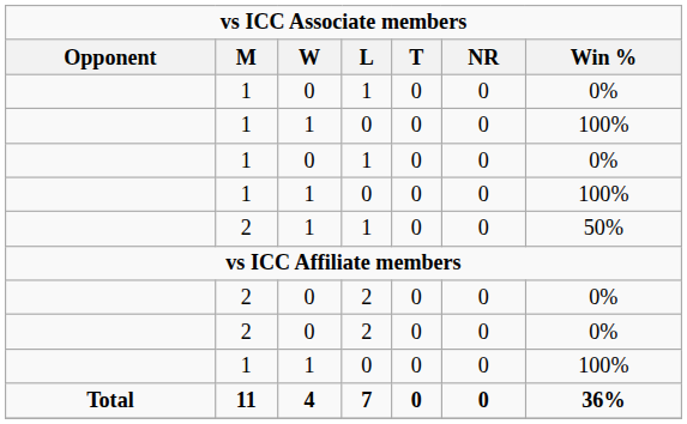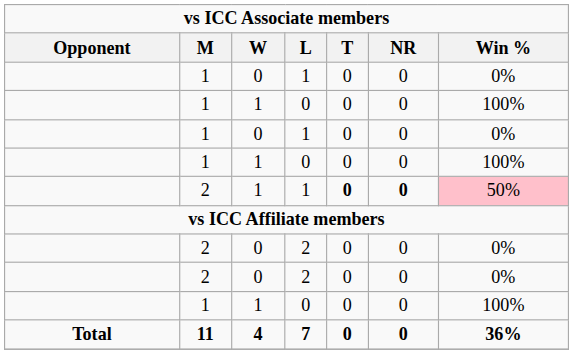2 / 1 | T: normal -> bold
2 / 1 | NR: normal -> bold
2 / 1 | Win %: no background -> pink background
